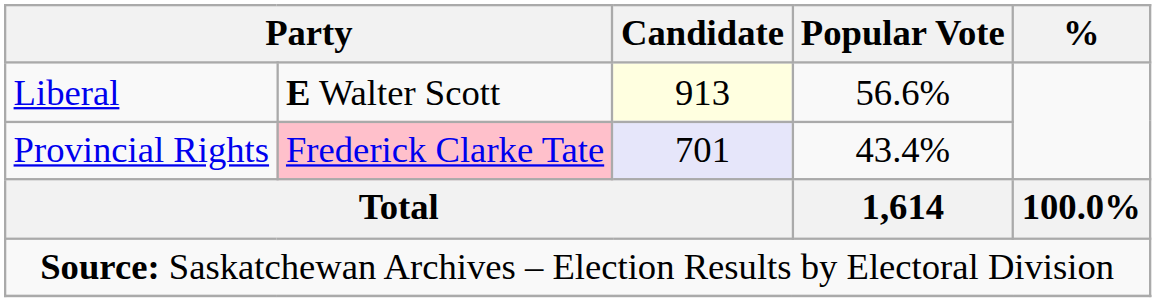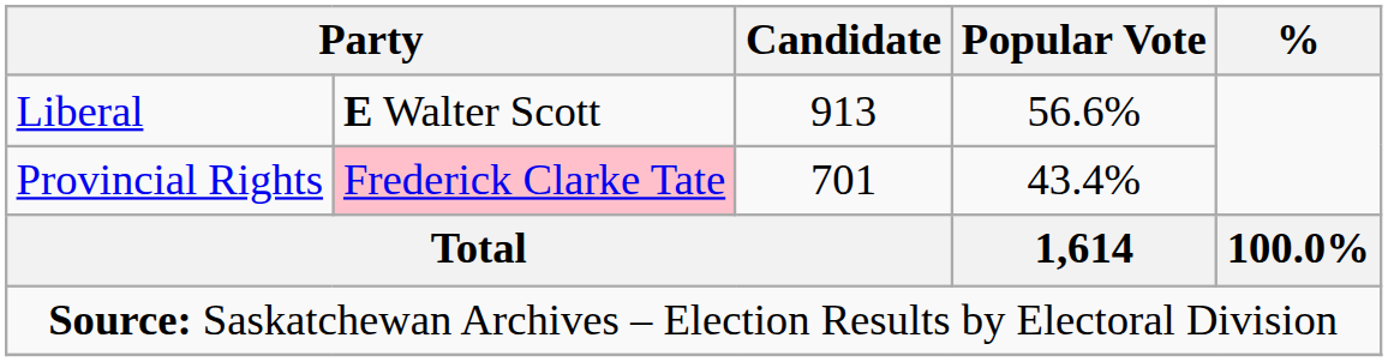Liberal | Candidate: lightyellow background -> no background
Provincial Rights | Candidate: lavender background -> no background
